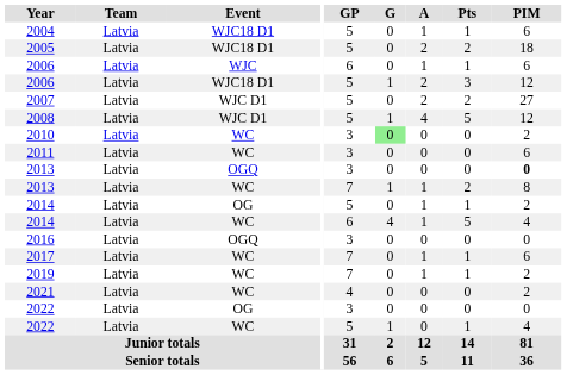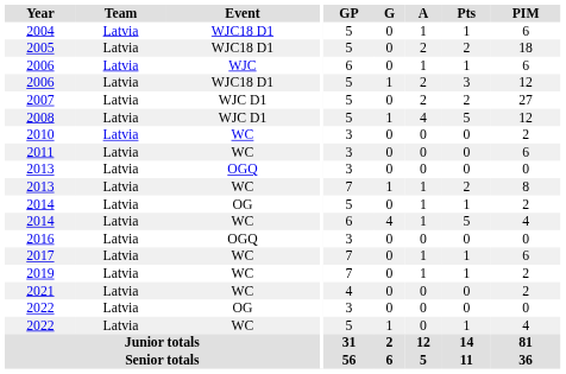2010 | G: lightgreen background -> no background
2013 / OGQ | PIM: bold -> normal
